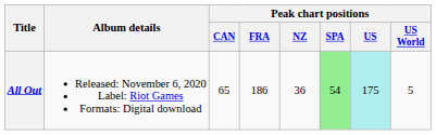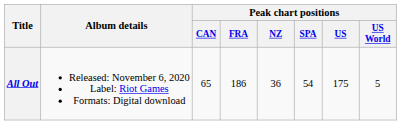row 3 | Peak chart positions / SPA: lightgreen background -> no background
row 3 | Peak chart positions / US: paleturquoise background -> no background
